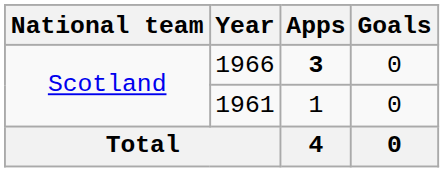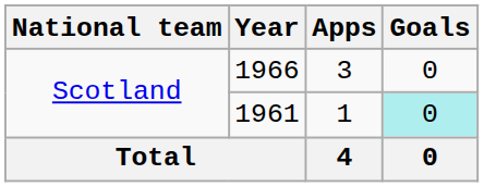1966 | Apps: bold -> normal
1961 | Goals: no background -> paleturquoise background
